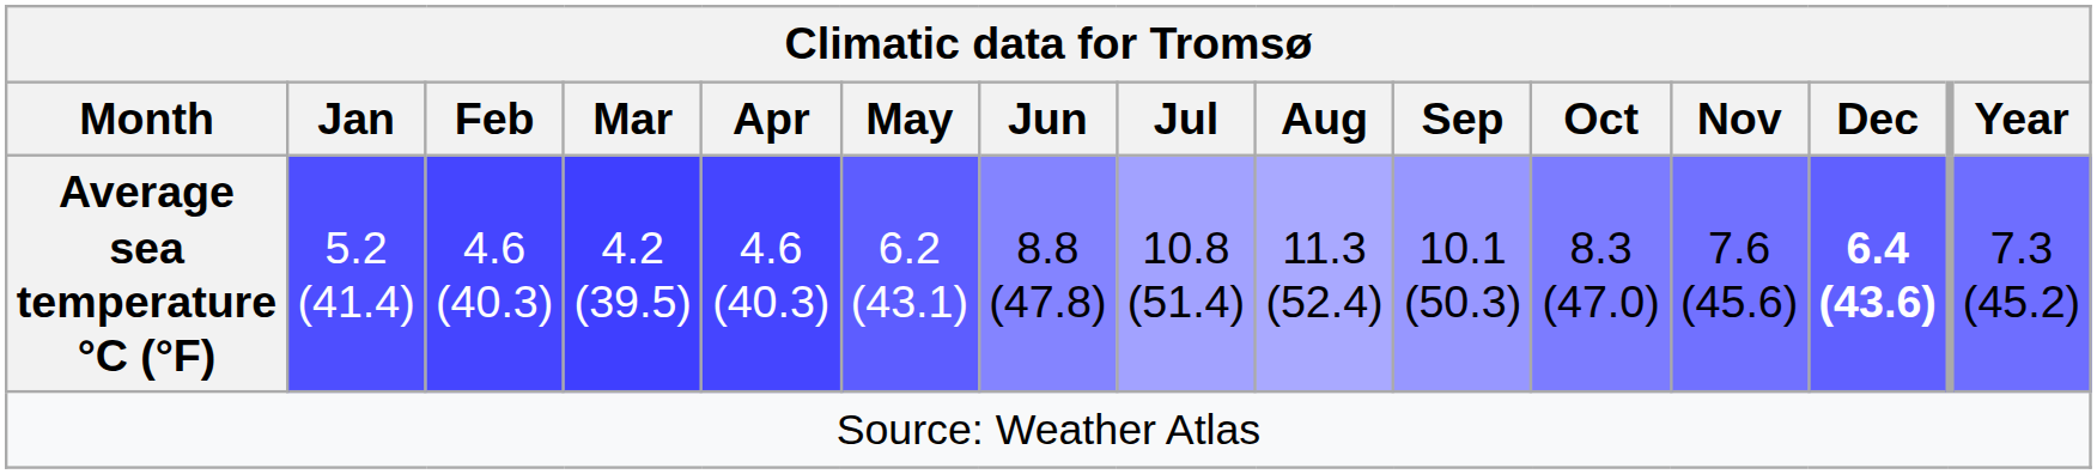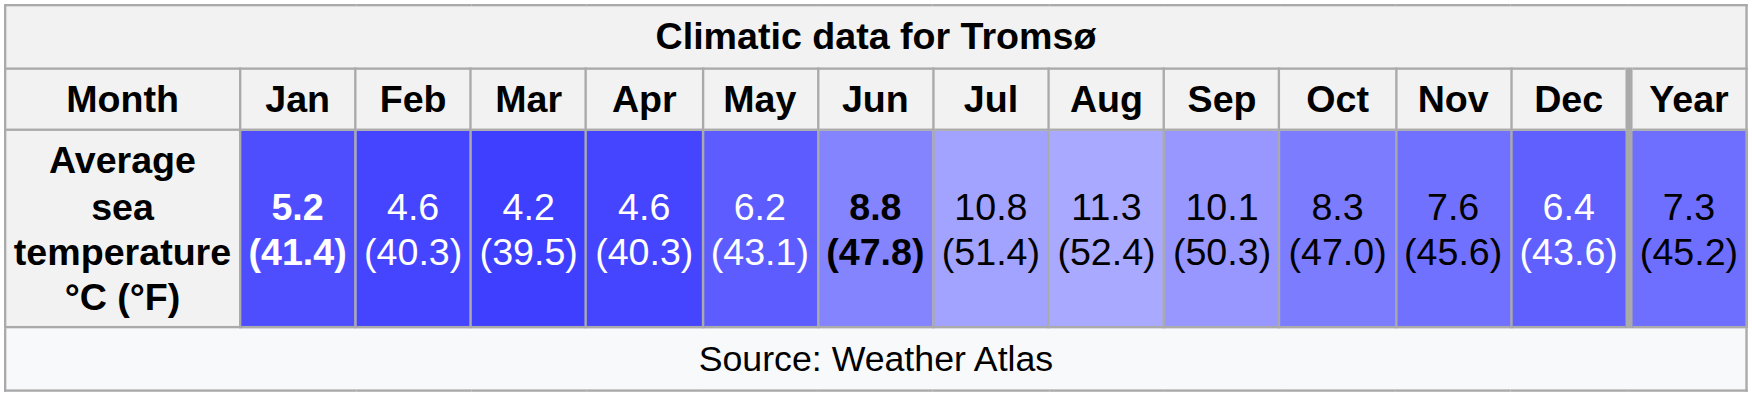row 3 | Jan: normal -> bold
row 3 | Jun: normal -> bold
row 3 | Dec: bold -> normal
